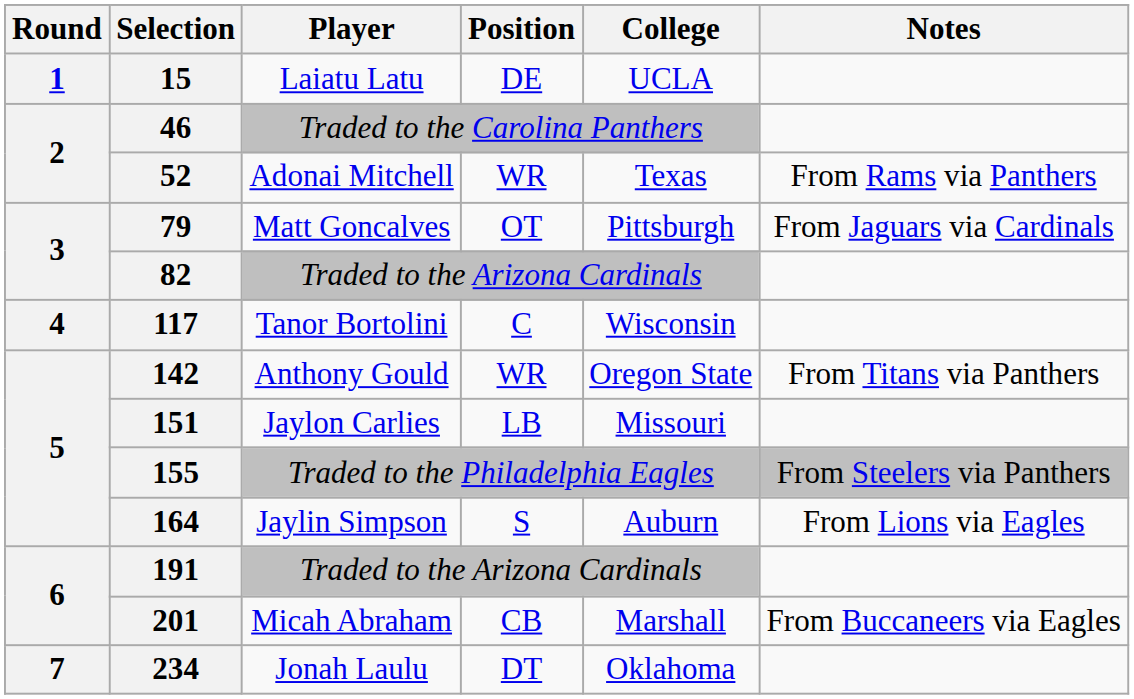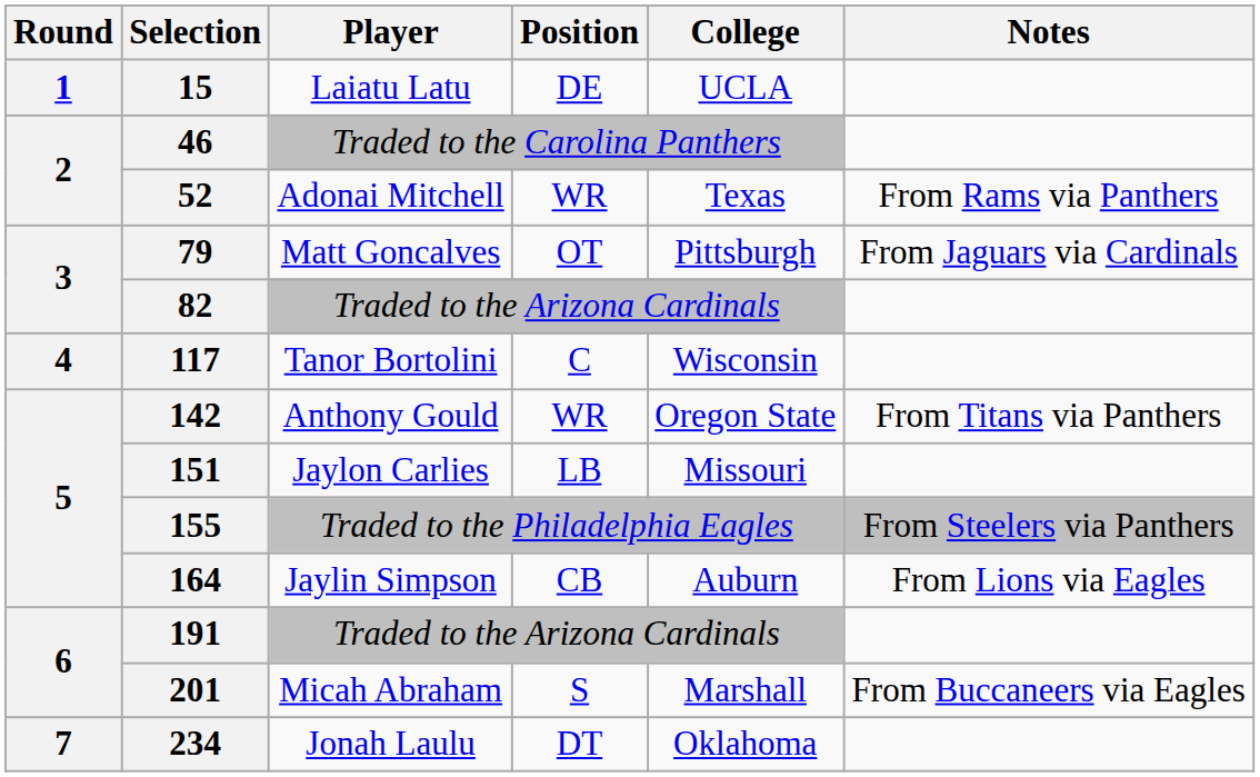164 | Position: S -> CB
201 | Position: CB -> S
